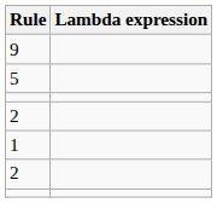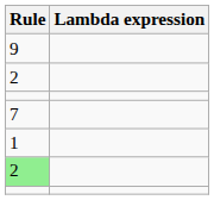row 3 | Rule: 5 -> 2
row 5 | Rule: 2 -> 7
row 7 | Rule: no background -> lightgreen background
